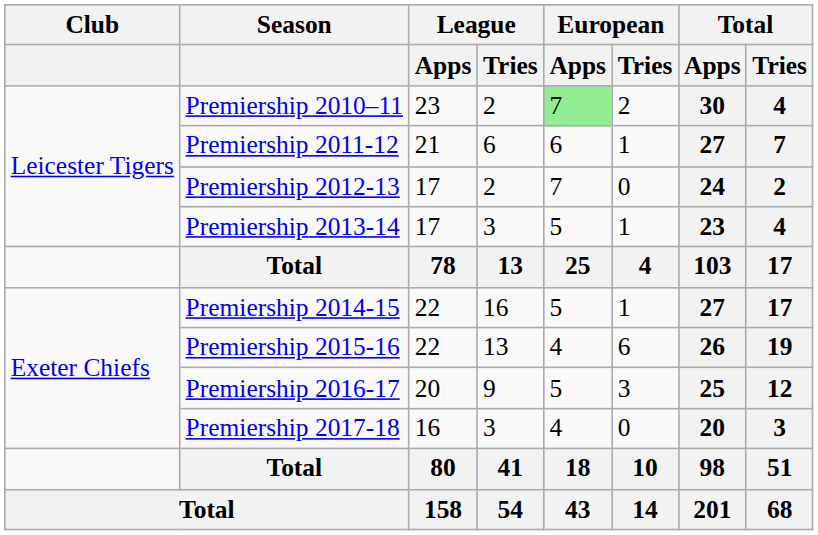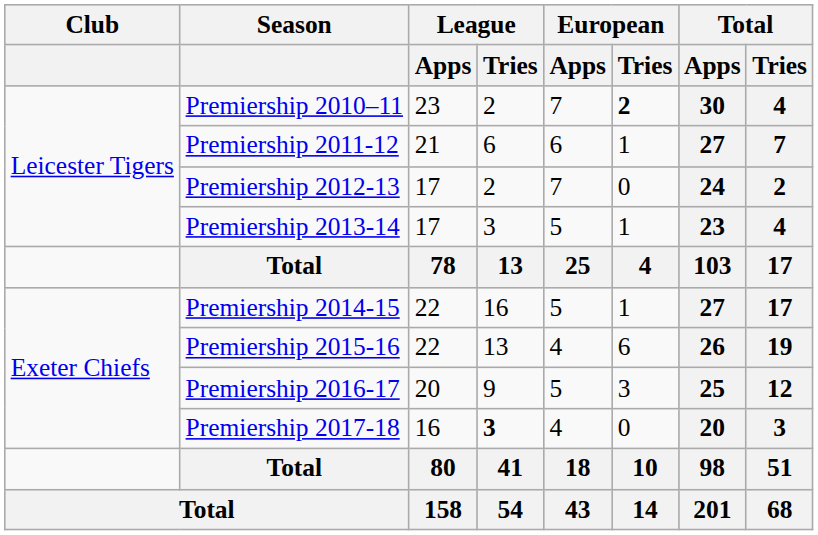Premiership 2010–11 | European / Apps: lightgreen background -> no background
Premiership 2010–11 | European / Tries: normal -> bold
Premiership 2017-18 | League / Tries: normal -> bold
